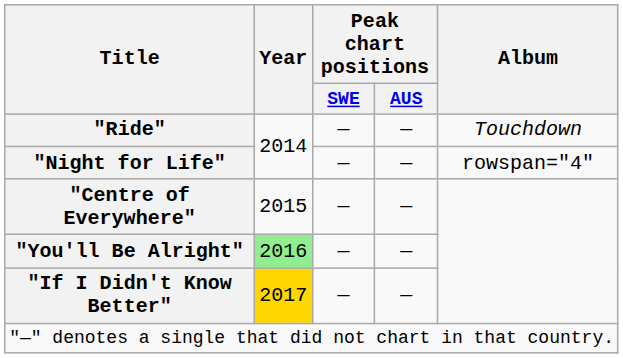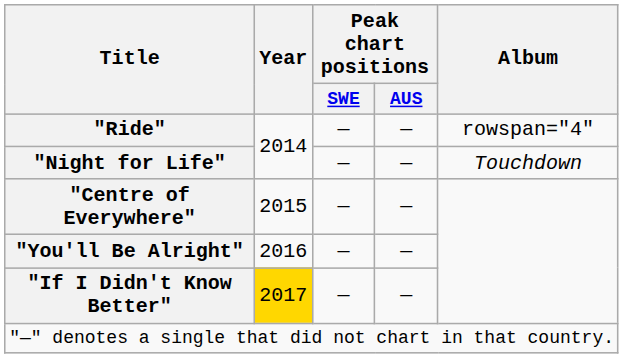"Ride" | Album: Touchdown -> rowspan="4"
"Night for Life" | Album: rowspan="4" -> Touchdown
"You'll Be Alright" | Year: lightgreen background -> no background
